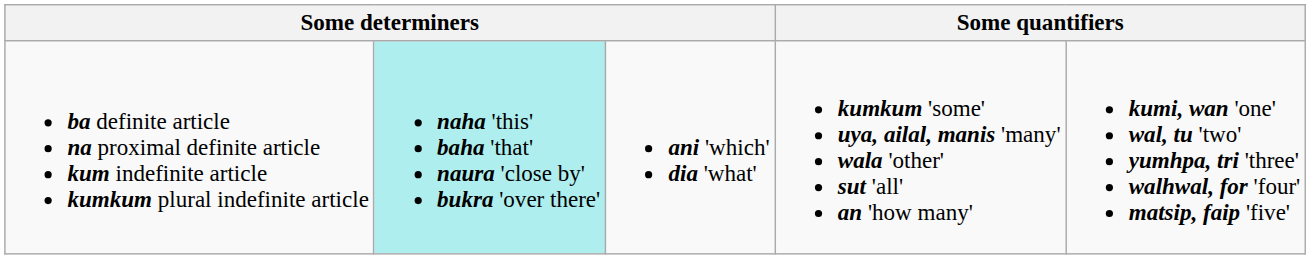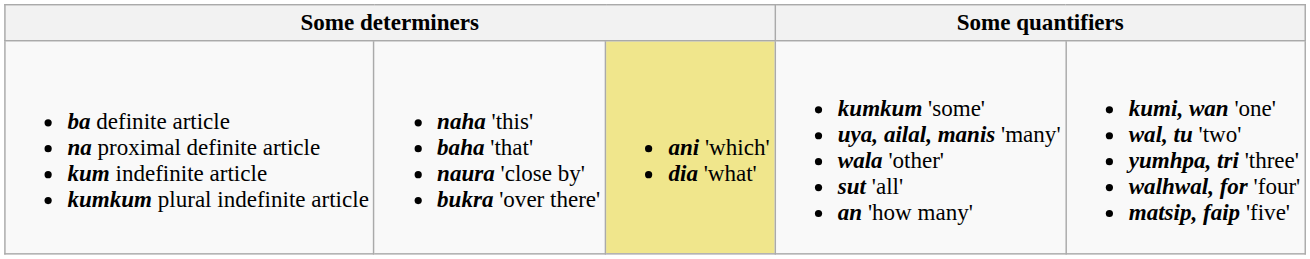row 2 | column 2: paleturquoise background -> no background
row 2 | column 3: no background -> khaki background
